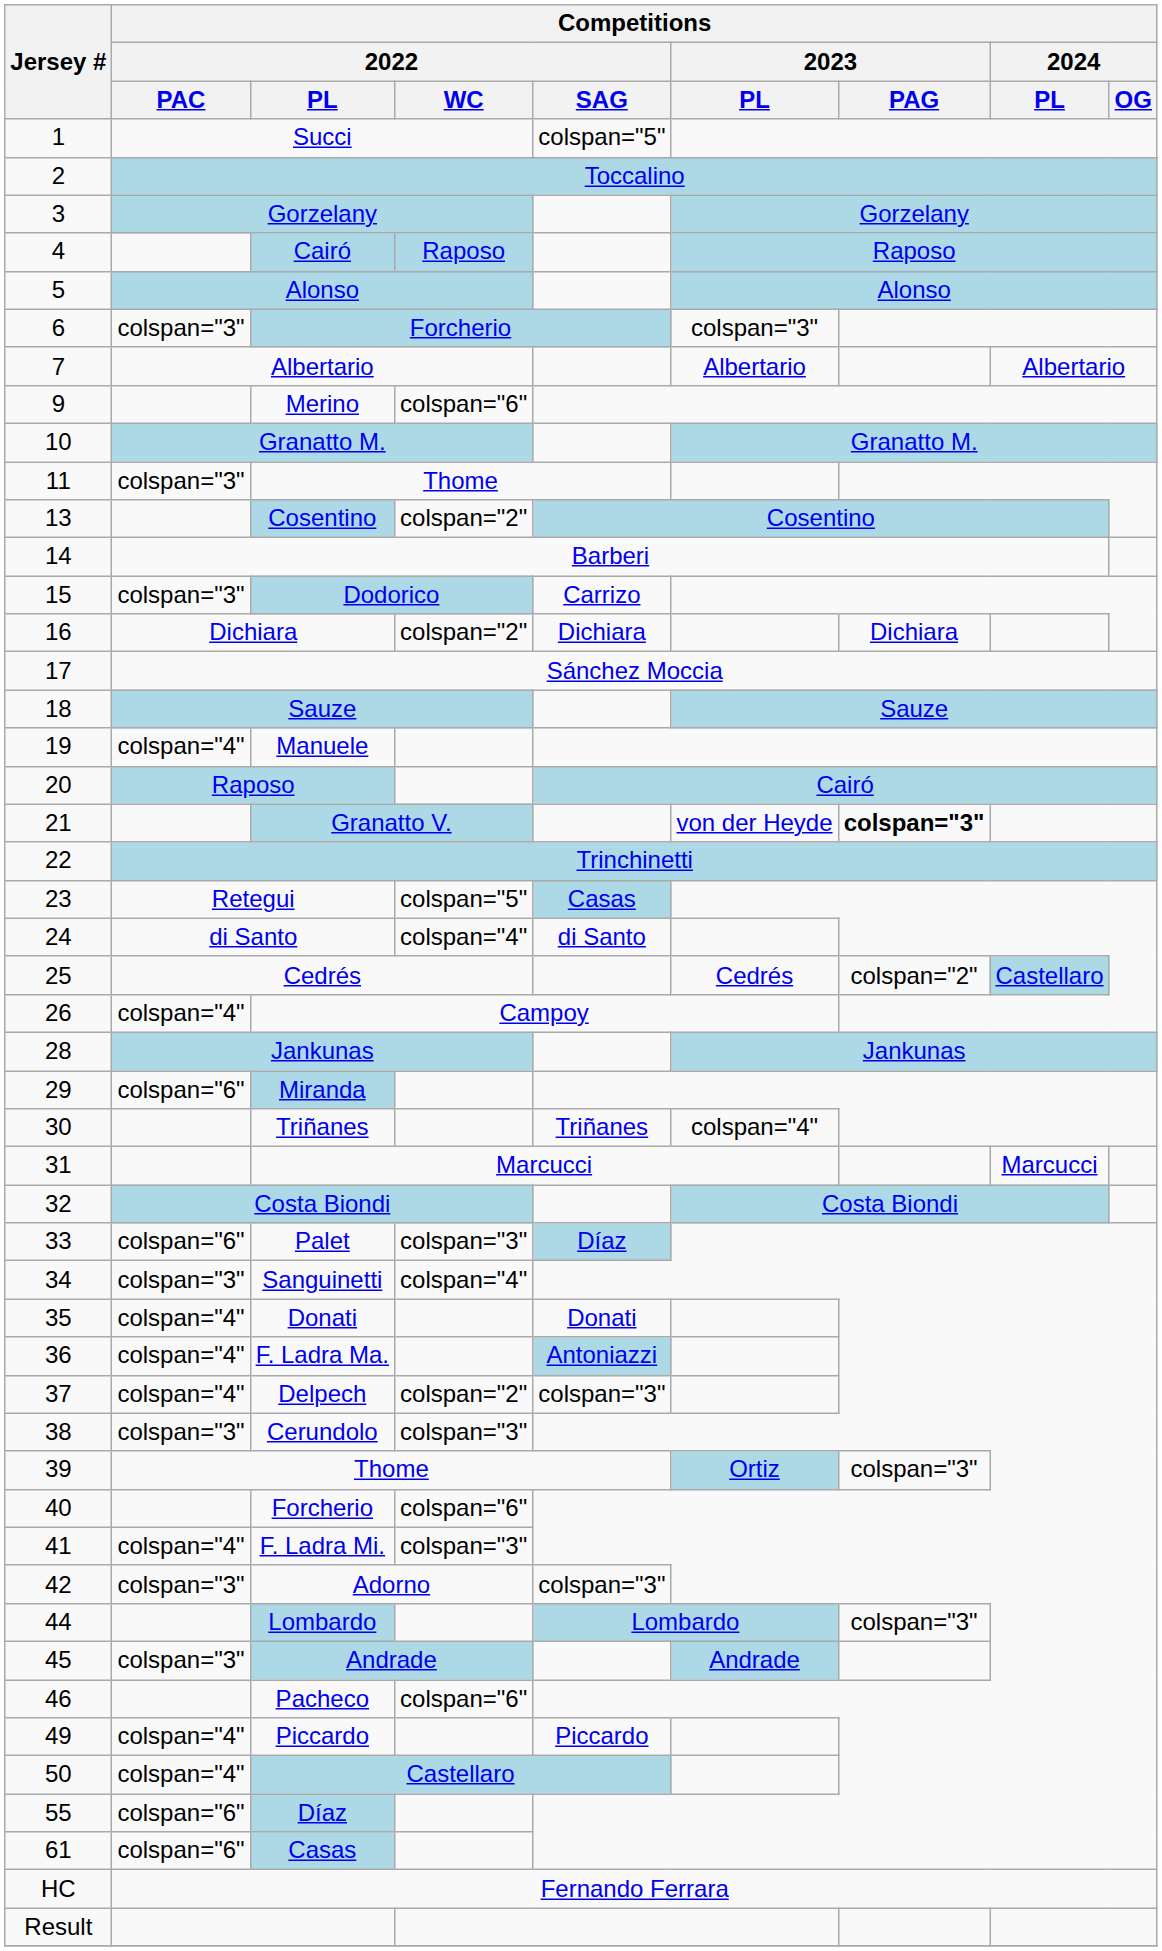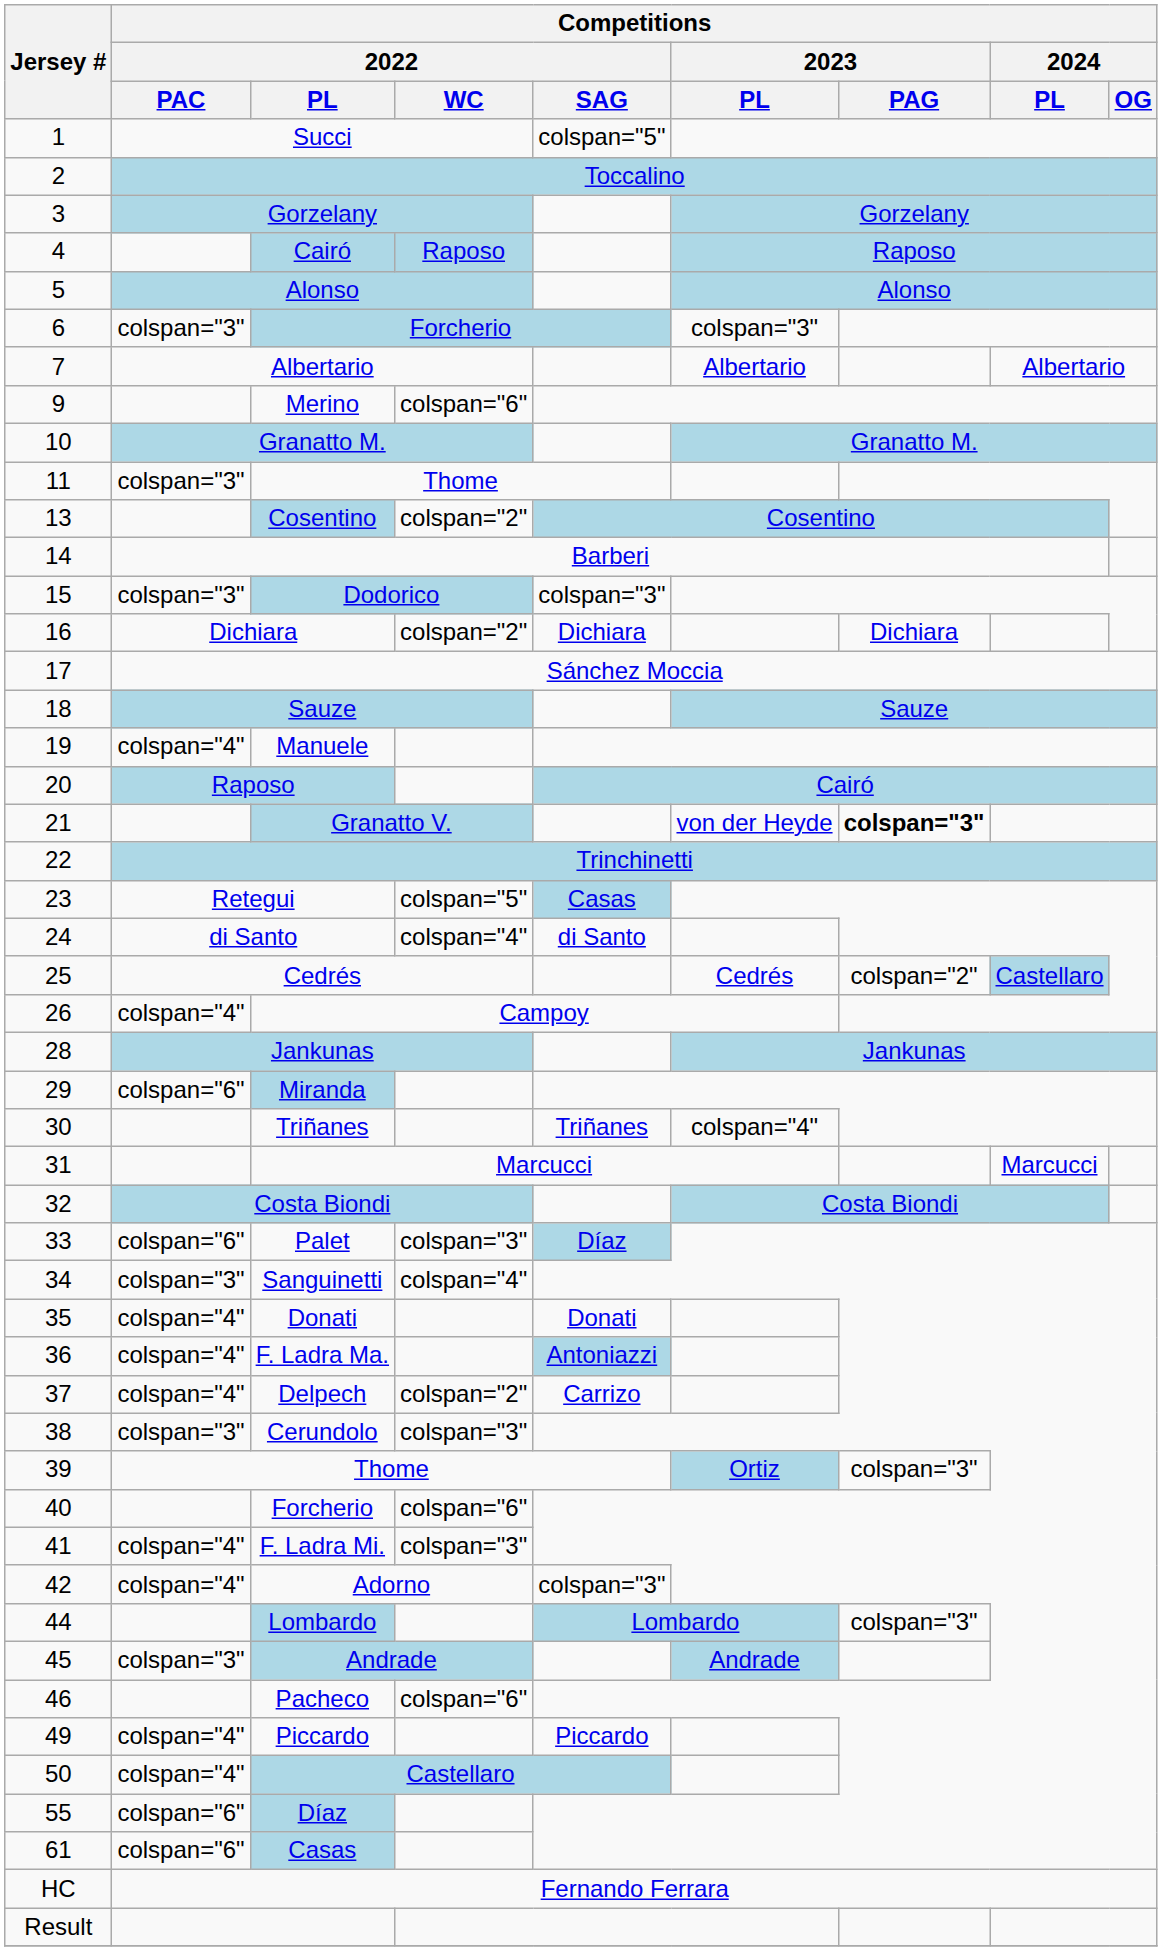Dodorico | Competitions / 2022 / SAG: Carrizo -> colspan="3"
Delpech | Competitions / 2022 / SAG: colspan="3" -> Carrizo
Adorno | Competitions / 2022 / PAC: colspan="3" -> colspan="4"
